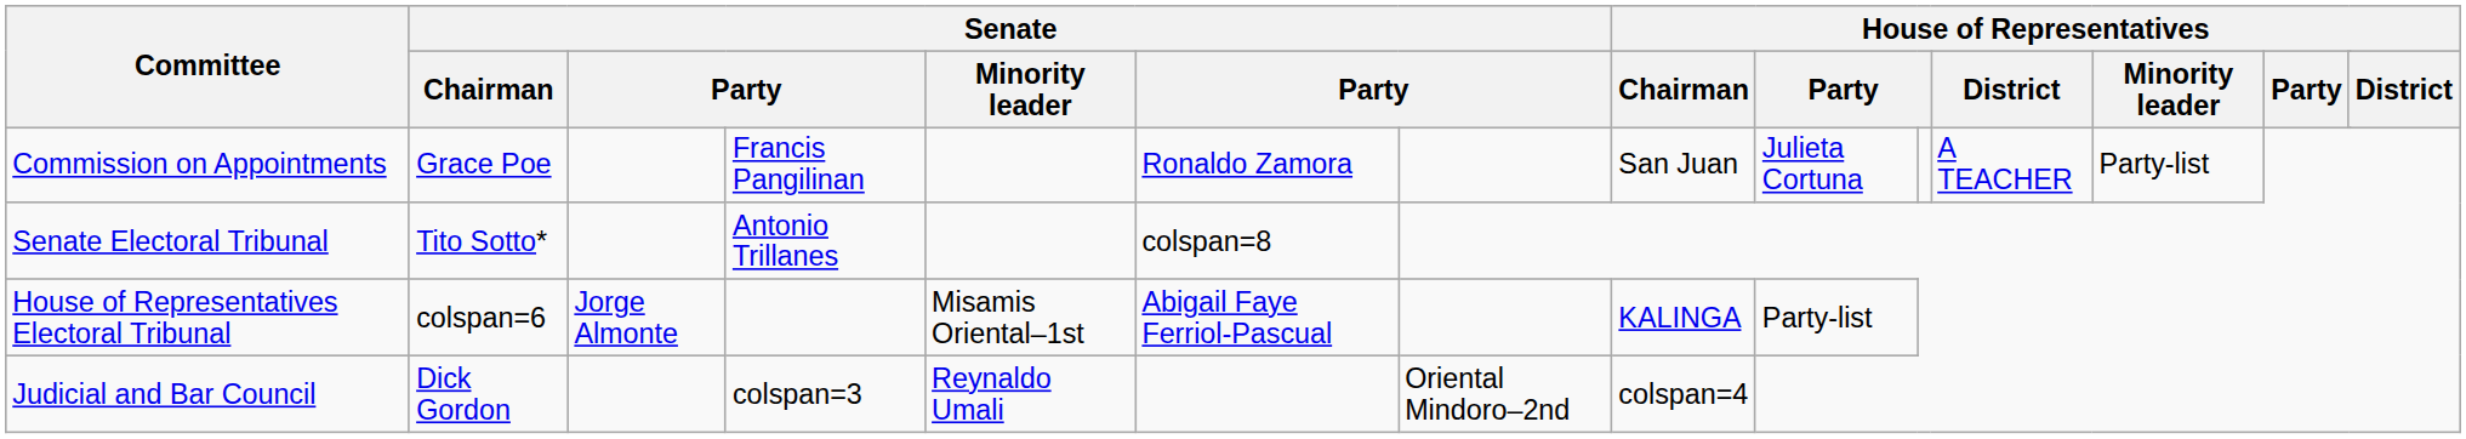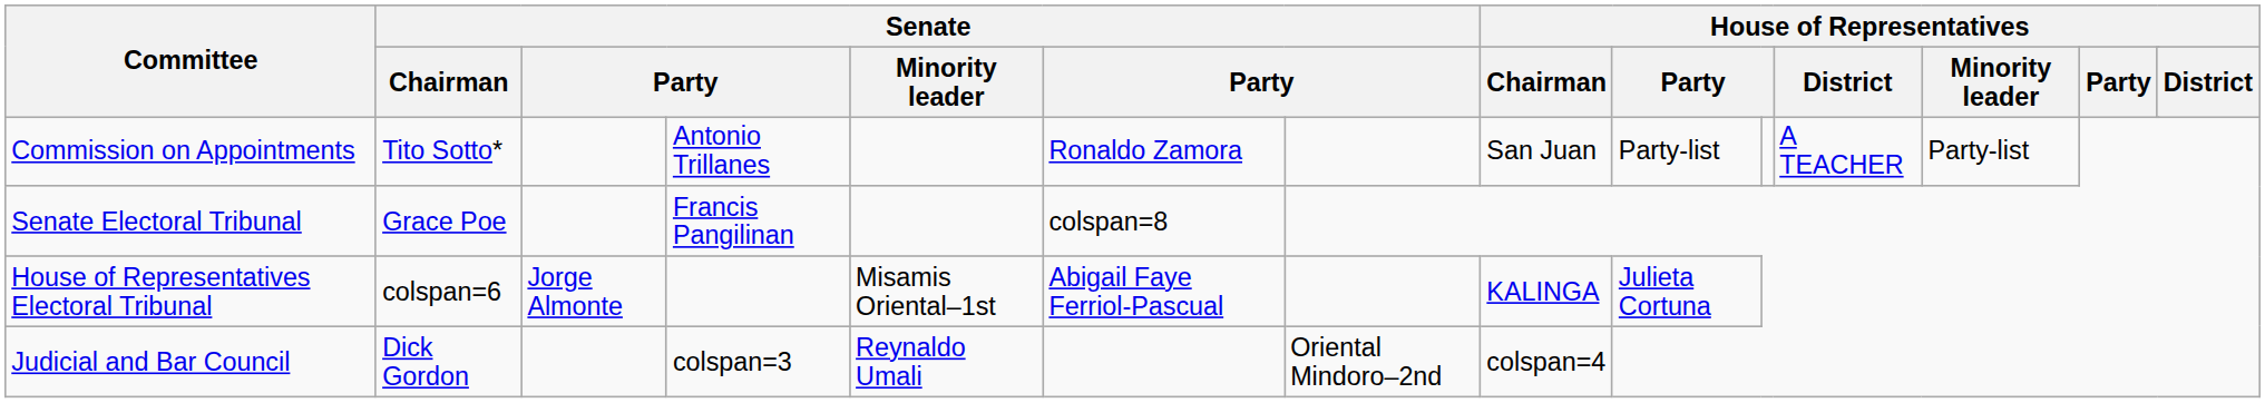Commission on Appointments | Senate / Chairman: Grace Poe -> Tito Sotto*
Commission on Appointments | column 4: Francis Pangilinan -> Antonio Trillanes
Commission on Appointments | column 9: Julieta Cortuna -> Party-list
Senate Electoral Tribunal | Senate / Chairman: Tito Sotto* -> Grace Poe
Senate Electoral Tribunal | column 4: Antonio Trillanes -> Francis Pangilinan
House of Representatives Electoral Tribunal | column 9: Party-list -> Julieta Cortuna
